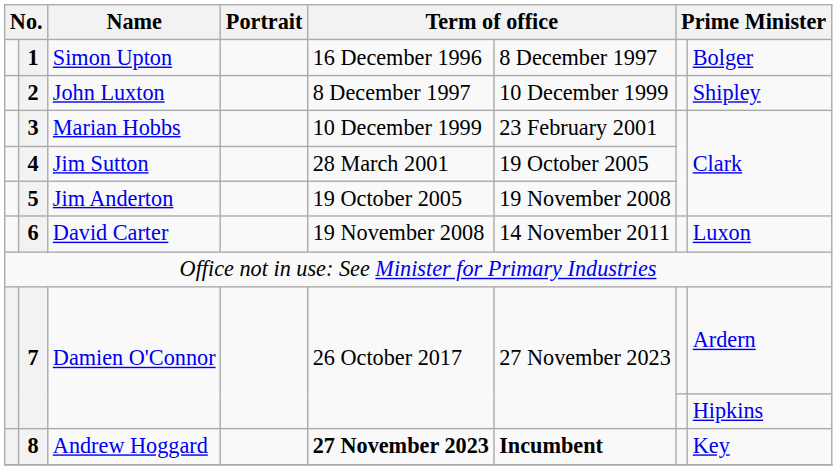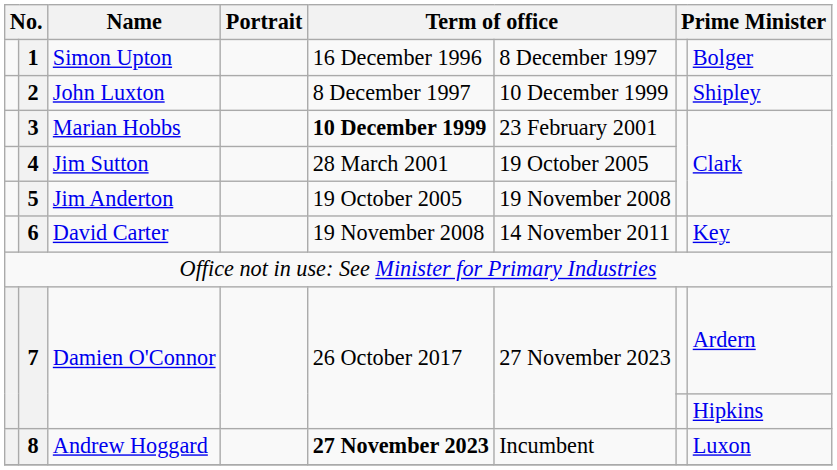3 | column 5: normal -> bold
6 | column 8: Luxon -> Key
8 | column 6: bold -> normal
8 | column 8: Key -> Luxon
